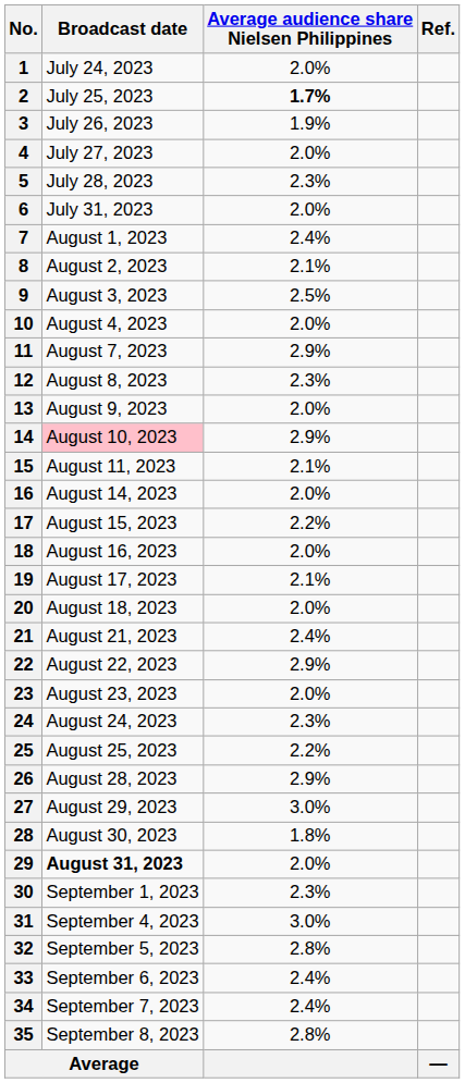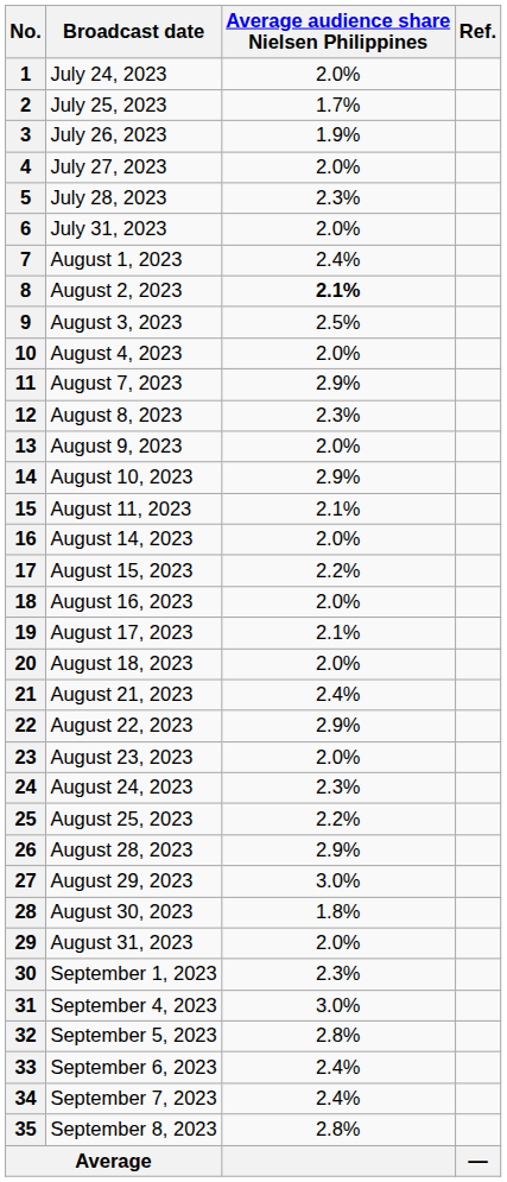2 | Average audience share Nielsen Philippines: bold -> normal
8 | Average audience share Nielsen Philippines: normal -> bold
14 | Broadcast date: pink background -> no background
29 | Broadcast date: bold -> normal
